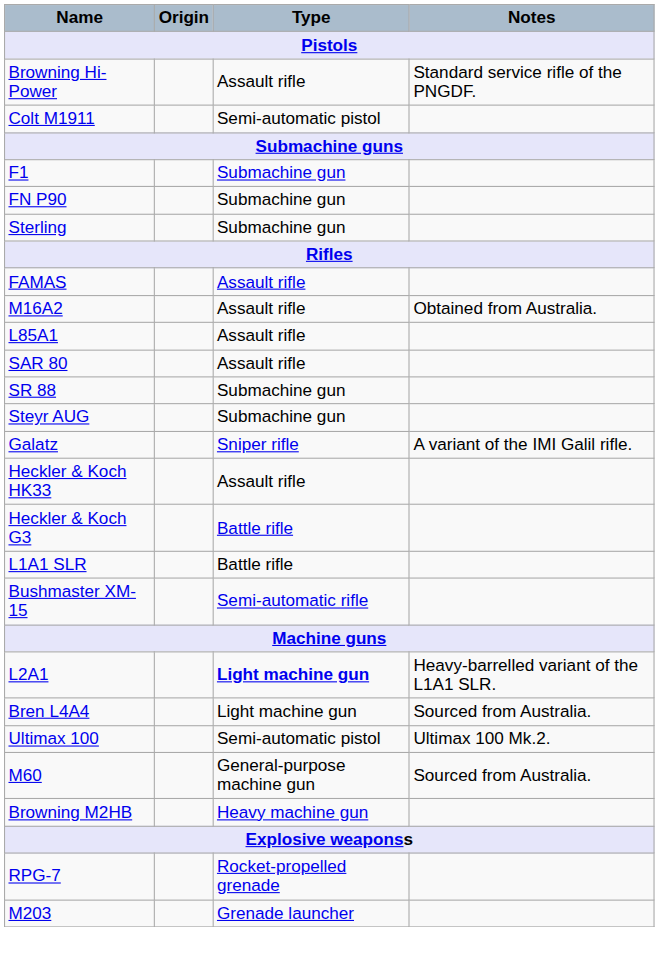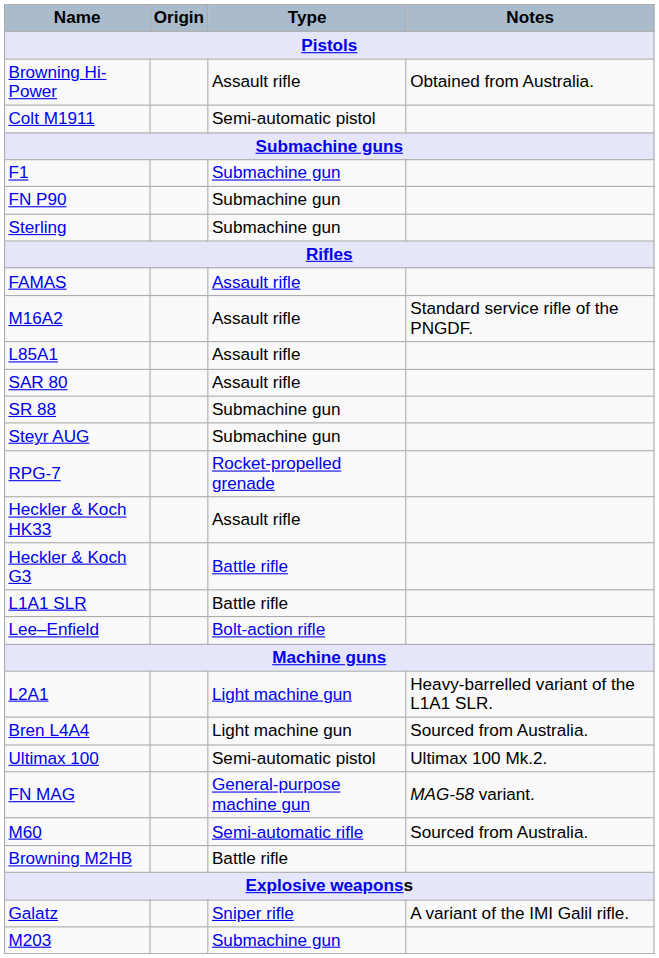Browning Hi-Power | Notes: Standard service rifle of the PNGDF. -> Obtained from Australia.
M16A2 | Notes: Obtained from Australia. -> Standard service rifle of the PNGDF.
rows swapped: Galatz <-> RPG-7
+ row: Lee–Enfield | Bolt-action rifle
- row: Bushmaster XM-15 | Semi-automatic rifle
L2A1 | Type: bold -> normal
+ row: FN MAG | General-purpose machine gun | MAG-58 variant.
M60 | Type: General-purpose machine gun -> Semi-automatic rifle
Browning M2HB | Type: Heavy machine gun -> Battle rifle
M203 | Type: Grenade launcher -> Submachine gun
